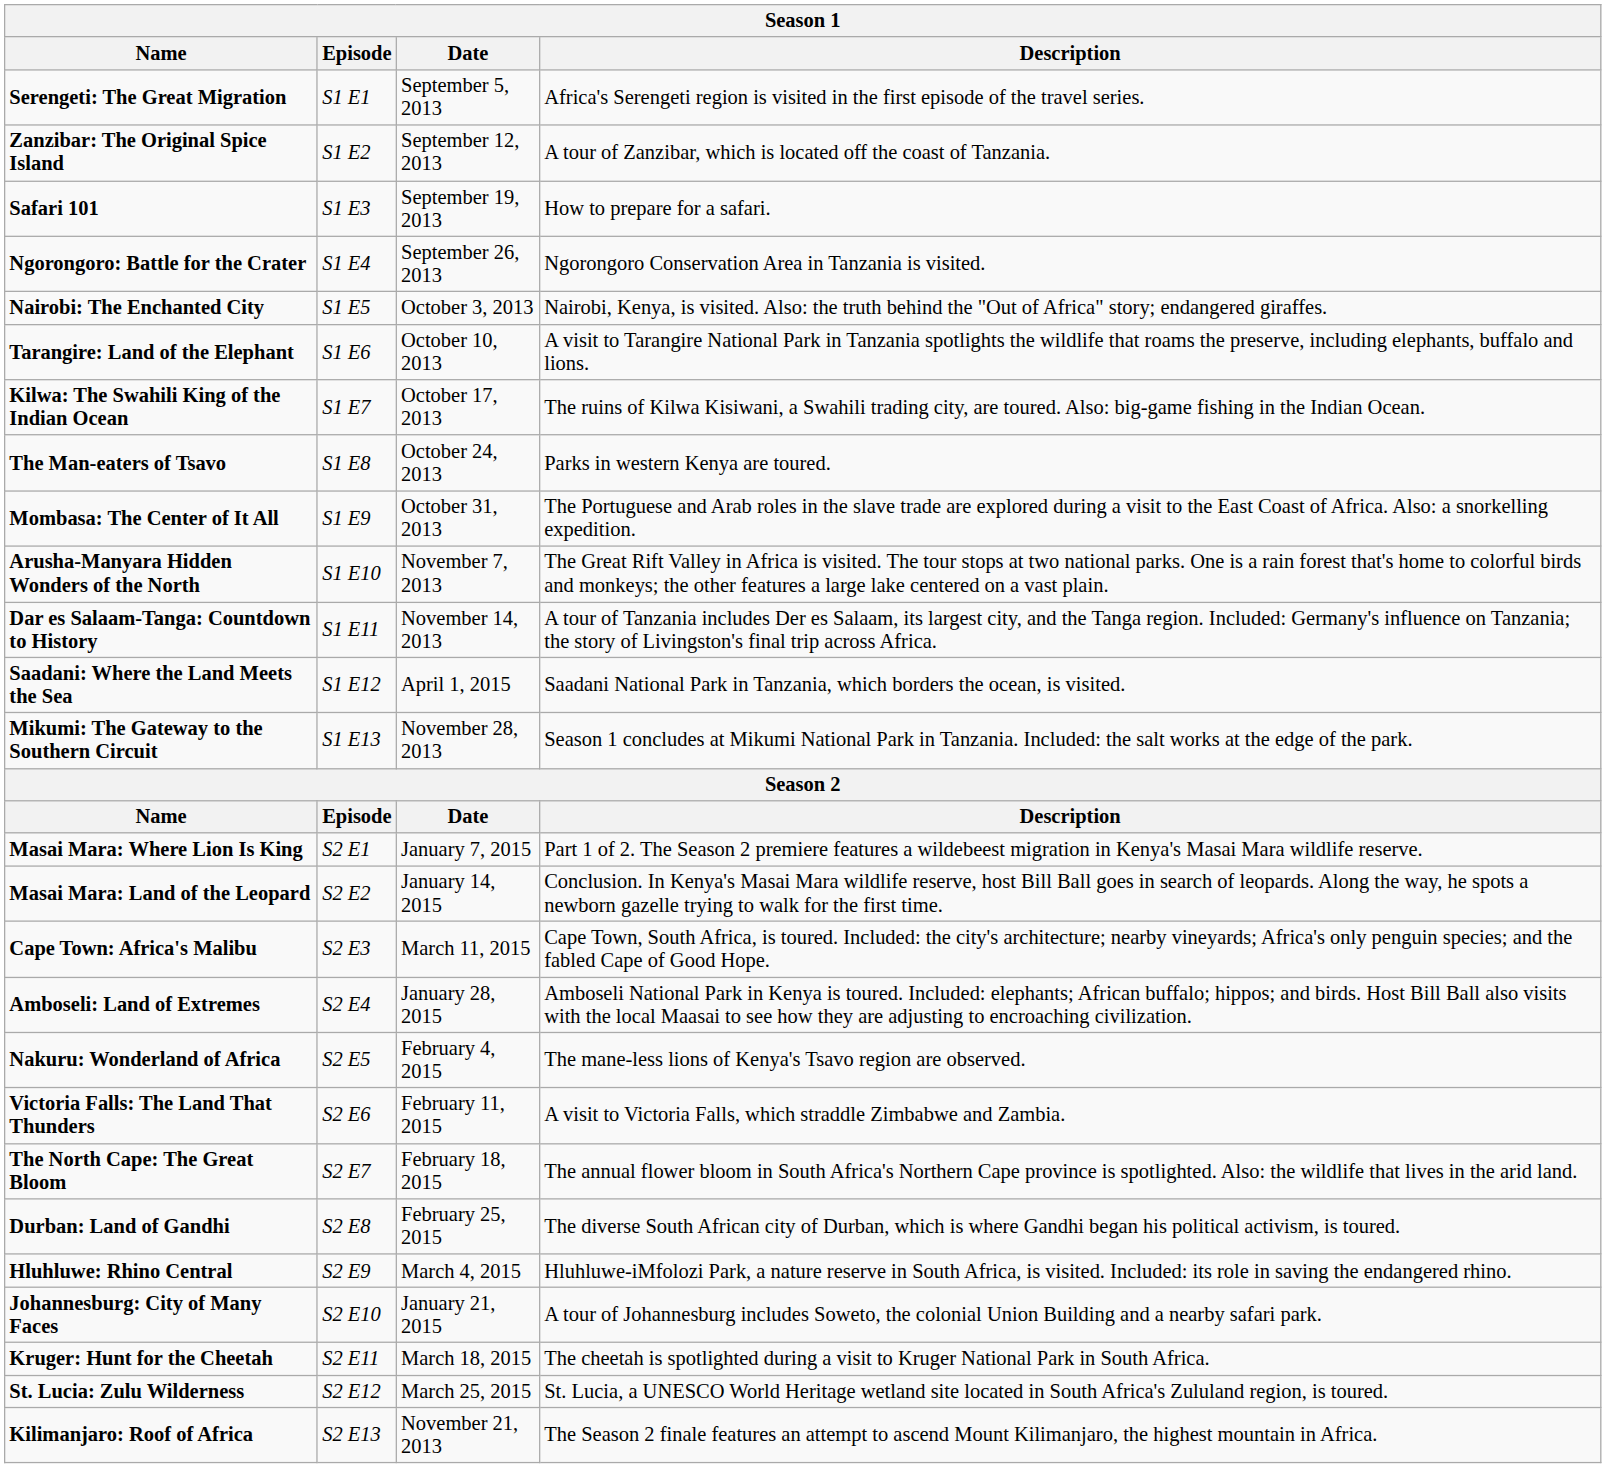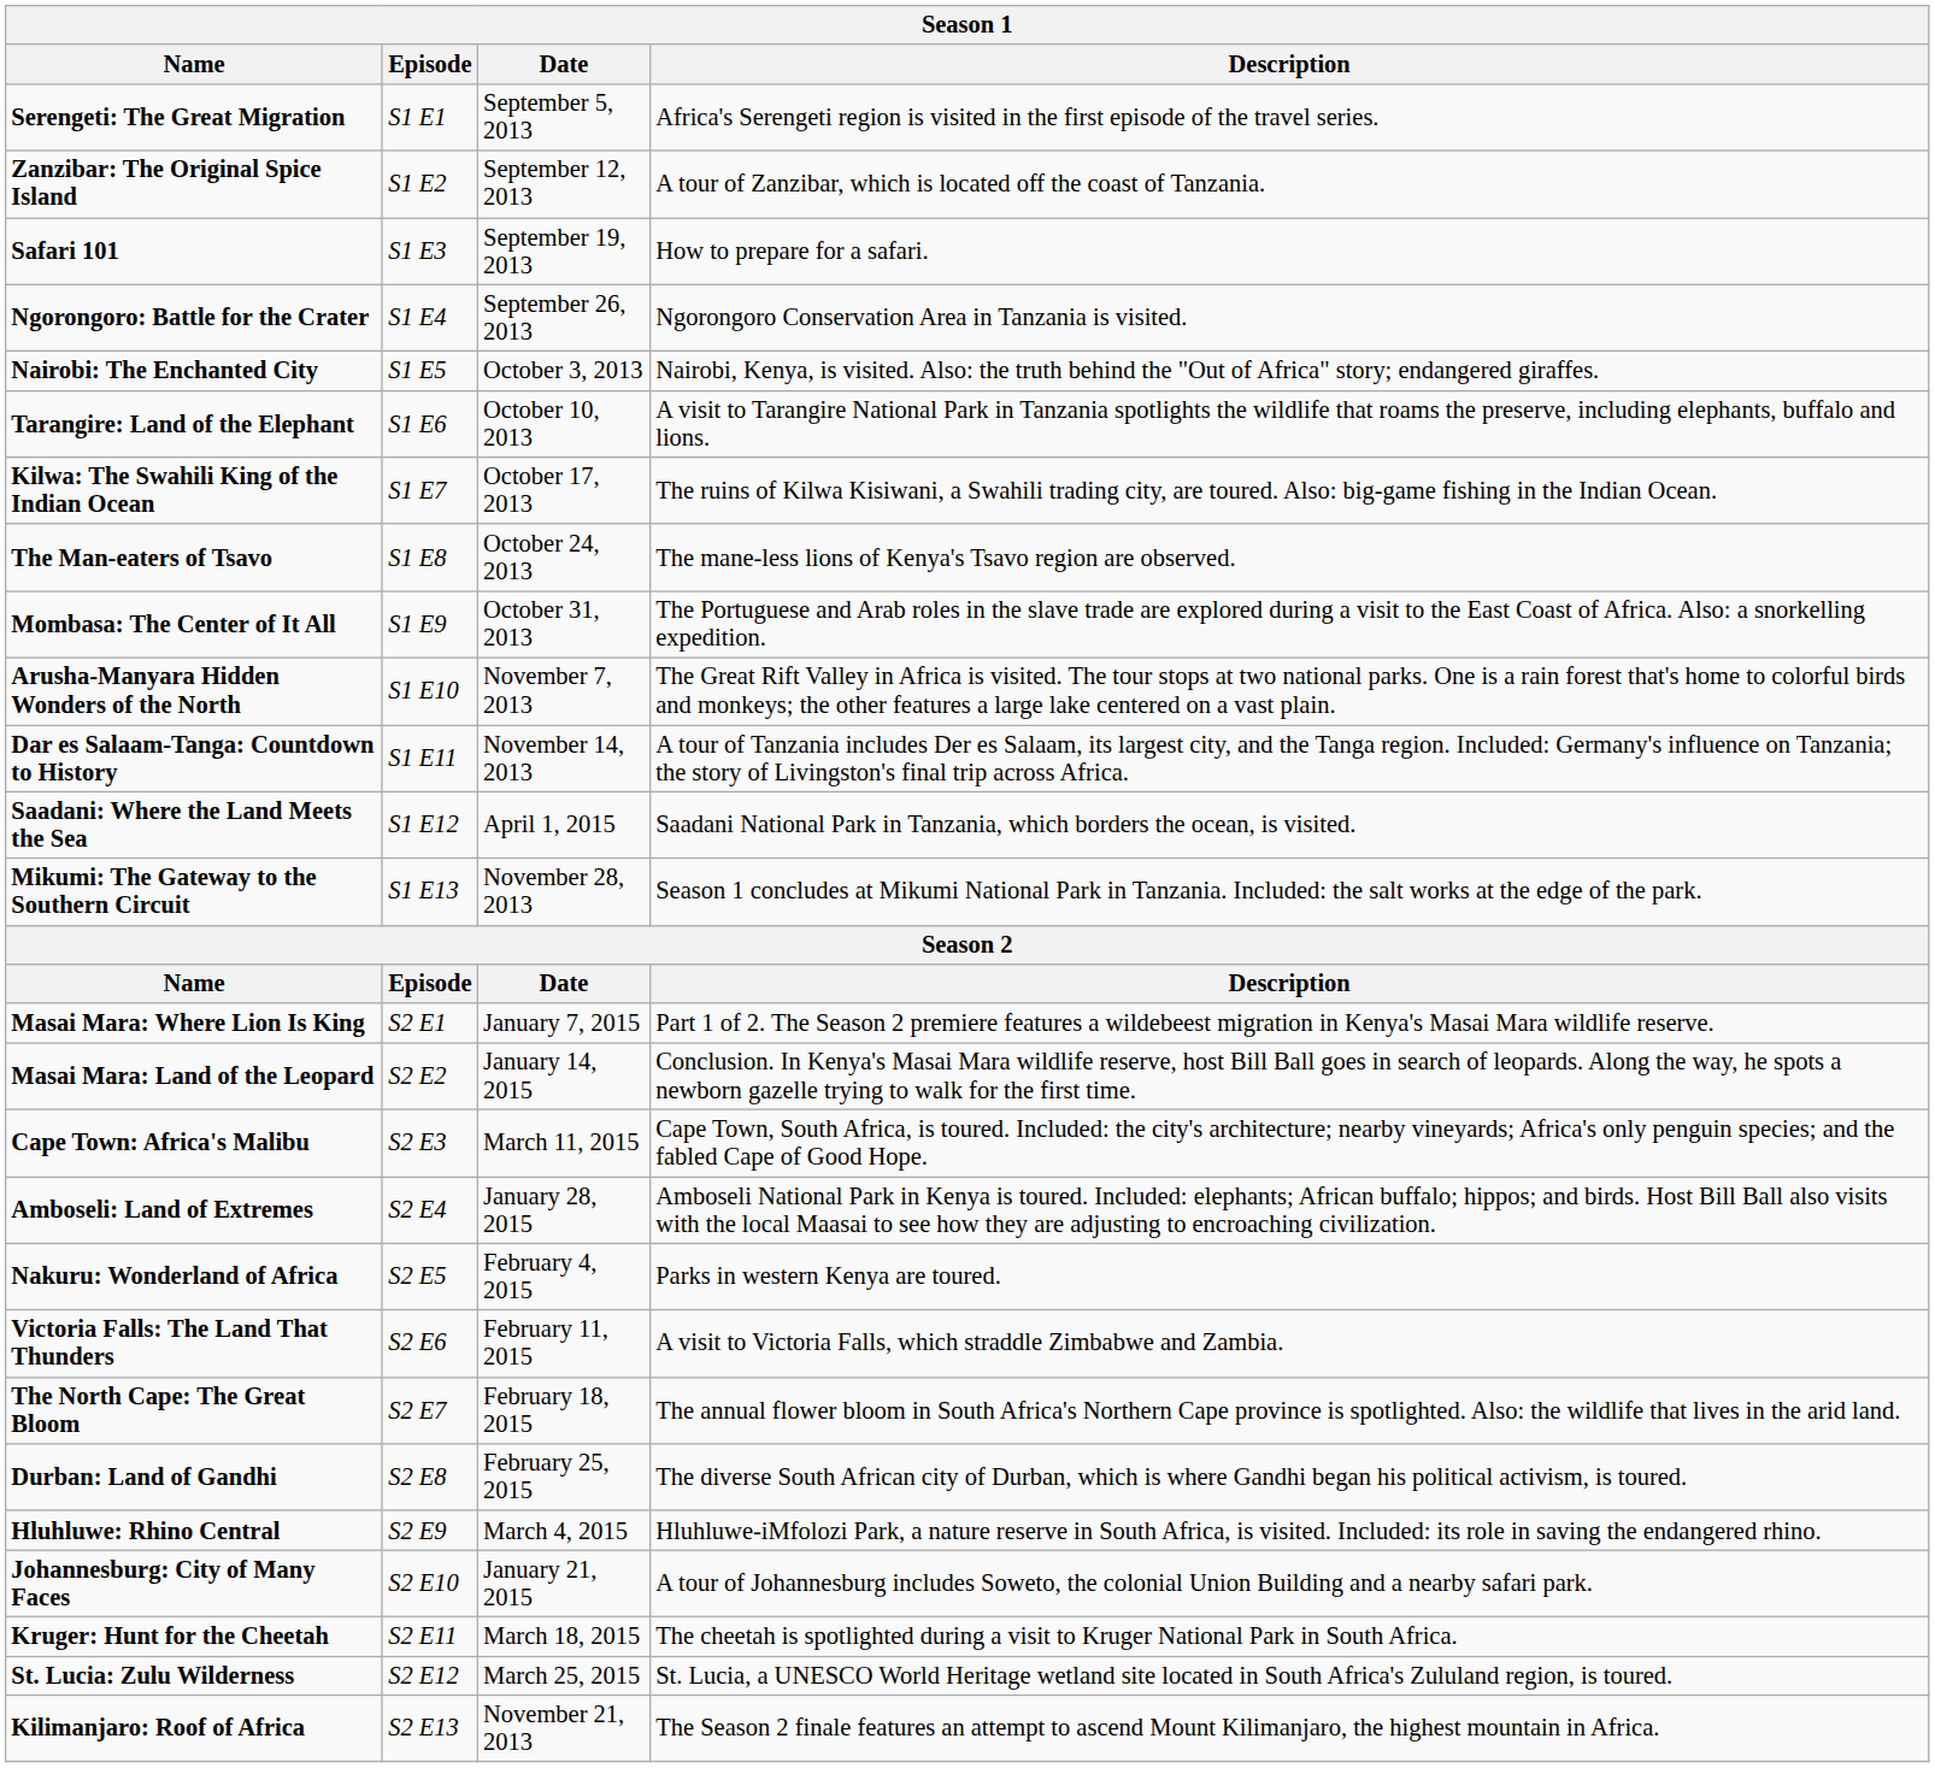The Man-eaters of Tsavo | Description: Parks in western Kenya are toured. -> The mane-less lions of Kenya's Tsavo region are observed.
Nakuru: Wonderland of Africa | Description: The mane-less lions of Kenya's Tsavo region are observed. -> Parks in western Kenya are toured.
